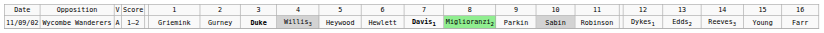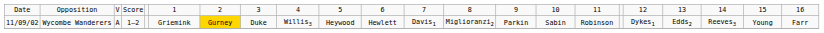Wycombe Wanderers | column 7: no background -> gold background
Wycombe Wanderers | column 8: bold -> normal
Wycombe Wanderers | column 9: lightgrey background -> no background
Wycombe Wanderers | column 12: bold -> normal
Wycombe Wanderers | column 13: lightgreen background -> no background
Wycombe Wanderers | column 15: lightgrey background -> no background
